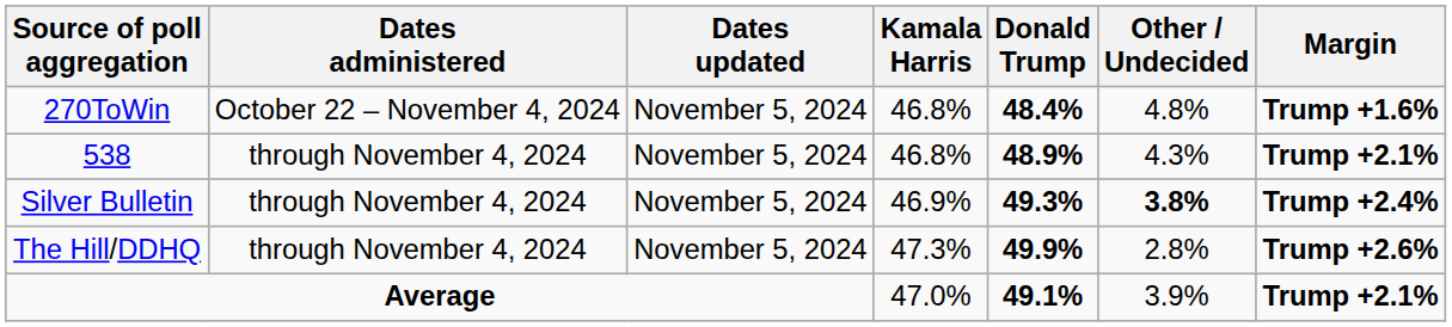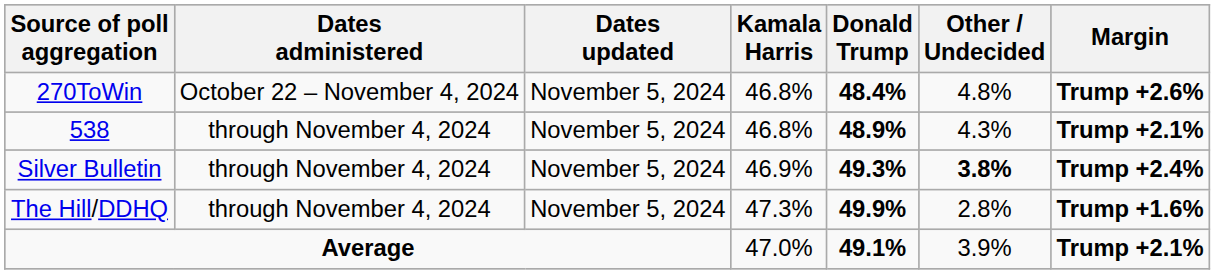270ToWin | Margin: Trump +1.6% -> Trump +2.6%
The Hill/DDHQ | Margin: Trump +2.6% -> Trump +1.6%
